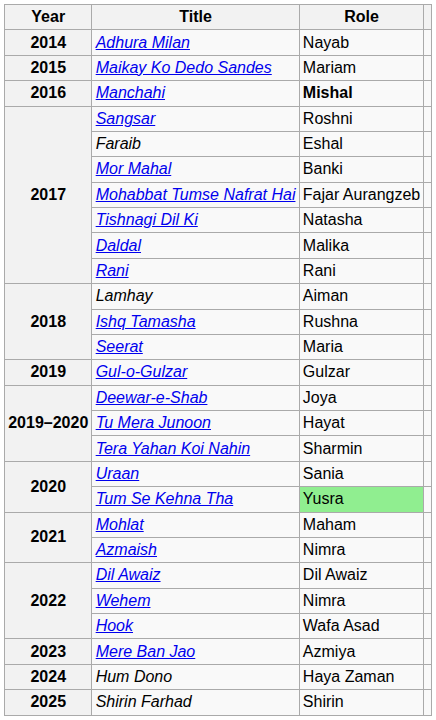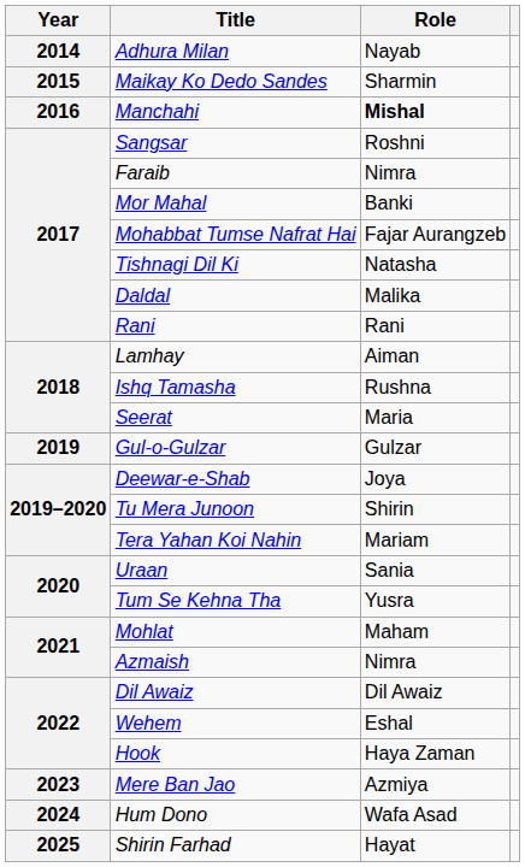Maikay Ko Dedo Sandes | Role: Mariam -> Sharmin
Faraib | Role: Eshal -> Nimra
Tu Mera Junoon | Role: Hayat -> Shirin
Tera Yahan Koi Nahin | Role: Sharmin -> Mariam
Tum Se Kehna Tha | Role: lightgreen background -> no background
Wehem | Role: Nimra -> Eshal
Hook | Role: Wafa Asad -> Haya Zaman
Hum Dono | Role: Haya Zaman -> Wafa Asad
Shirin Farhad | Role: Shirin -> Hayat
